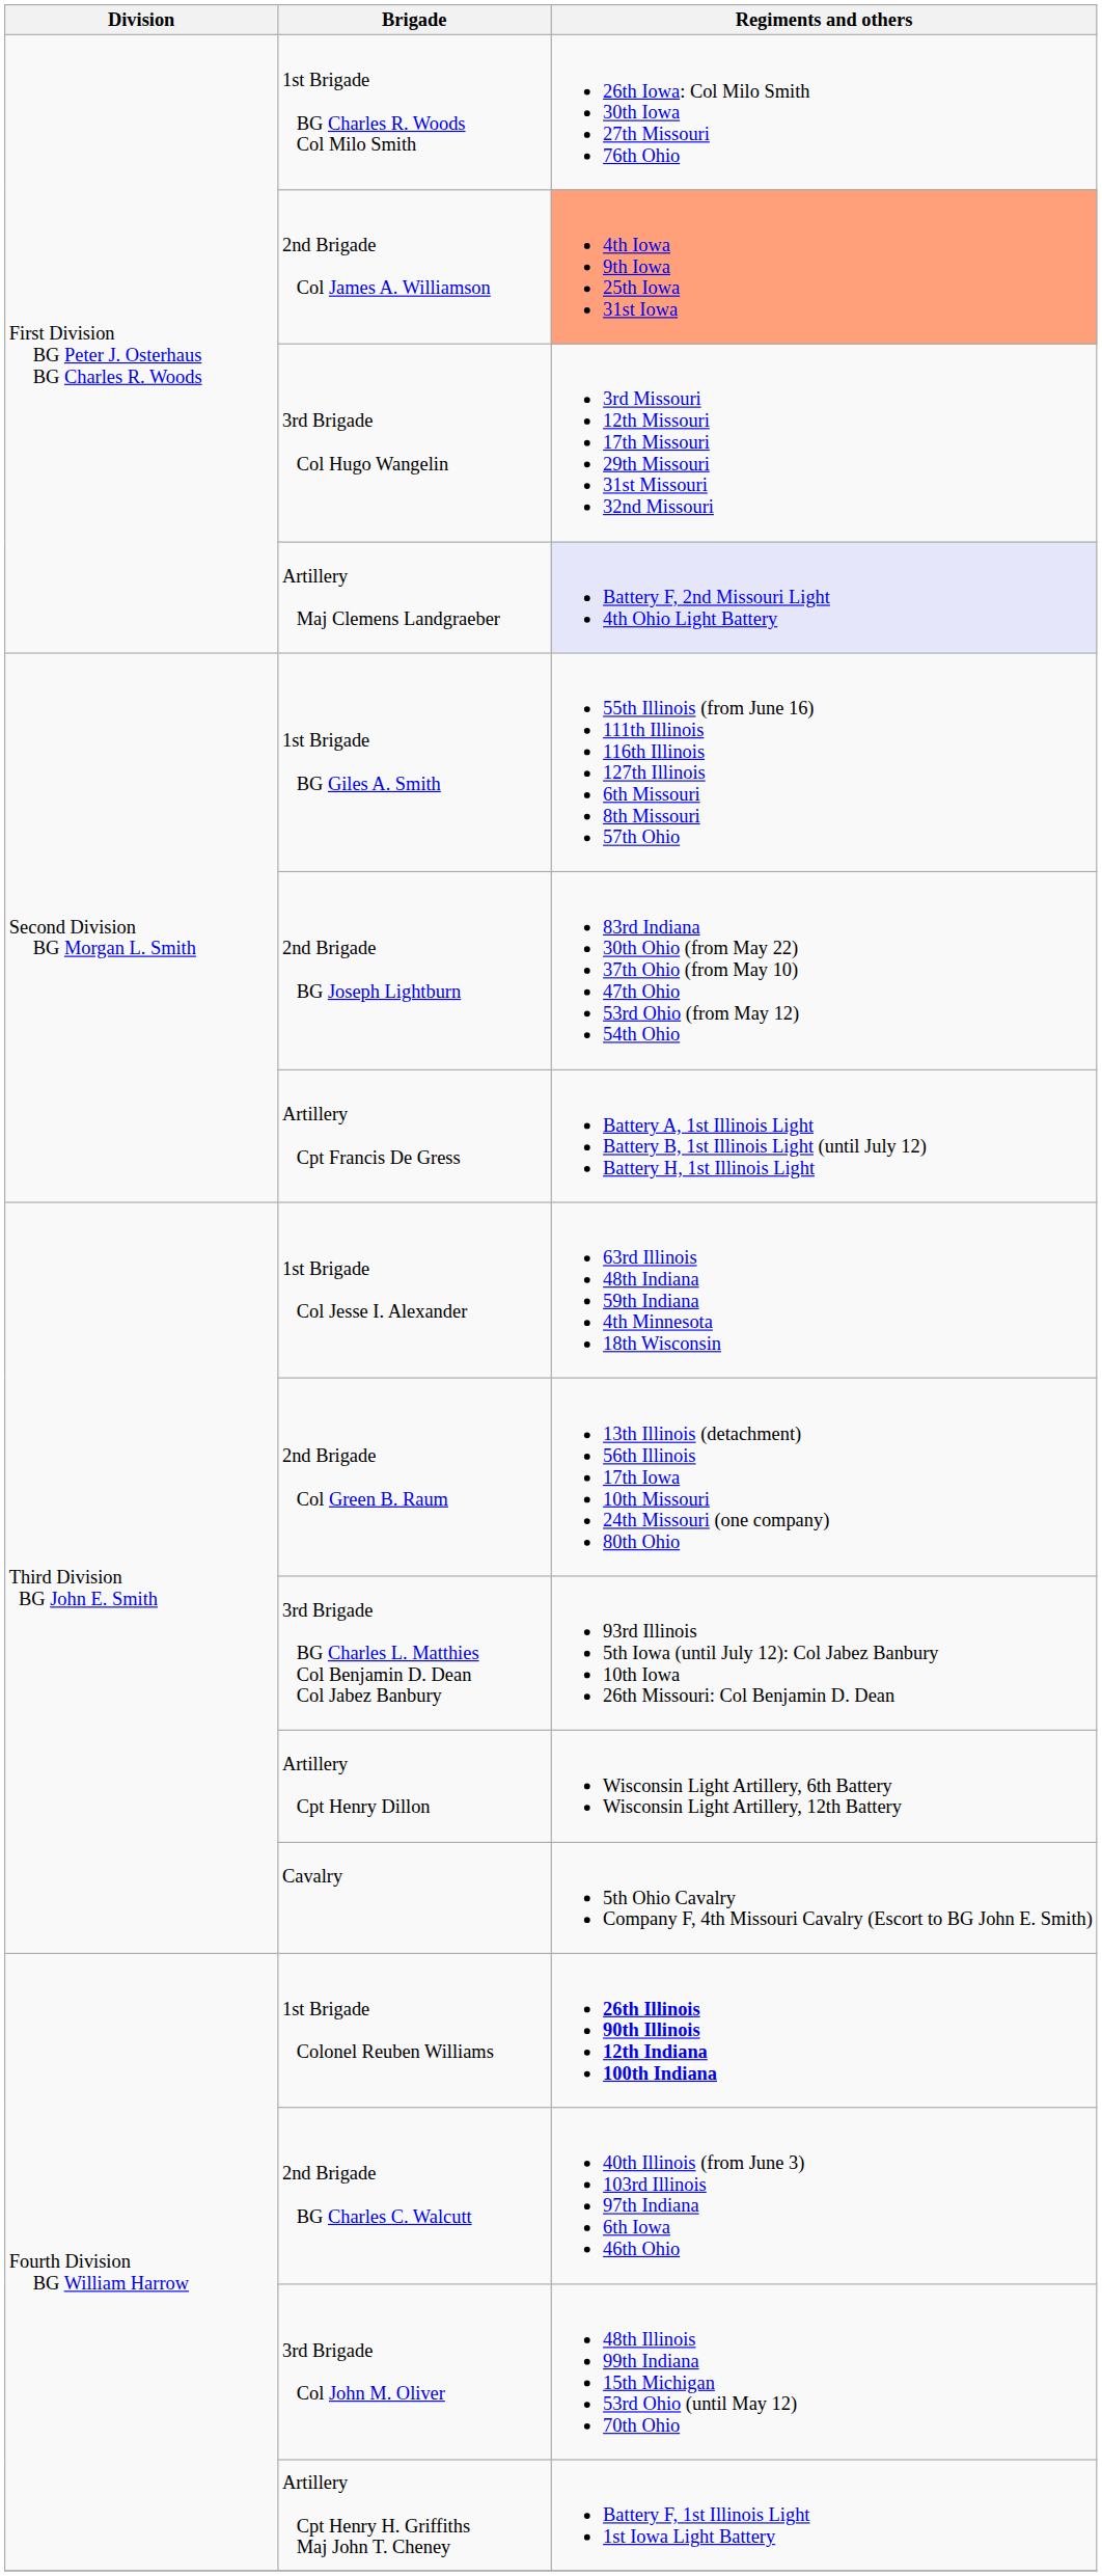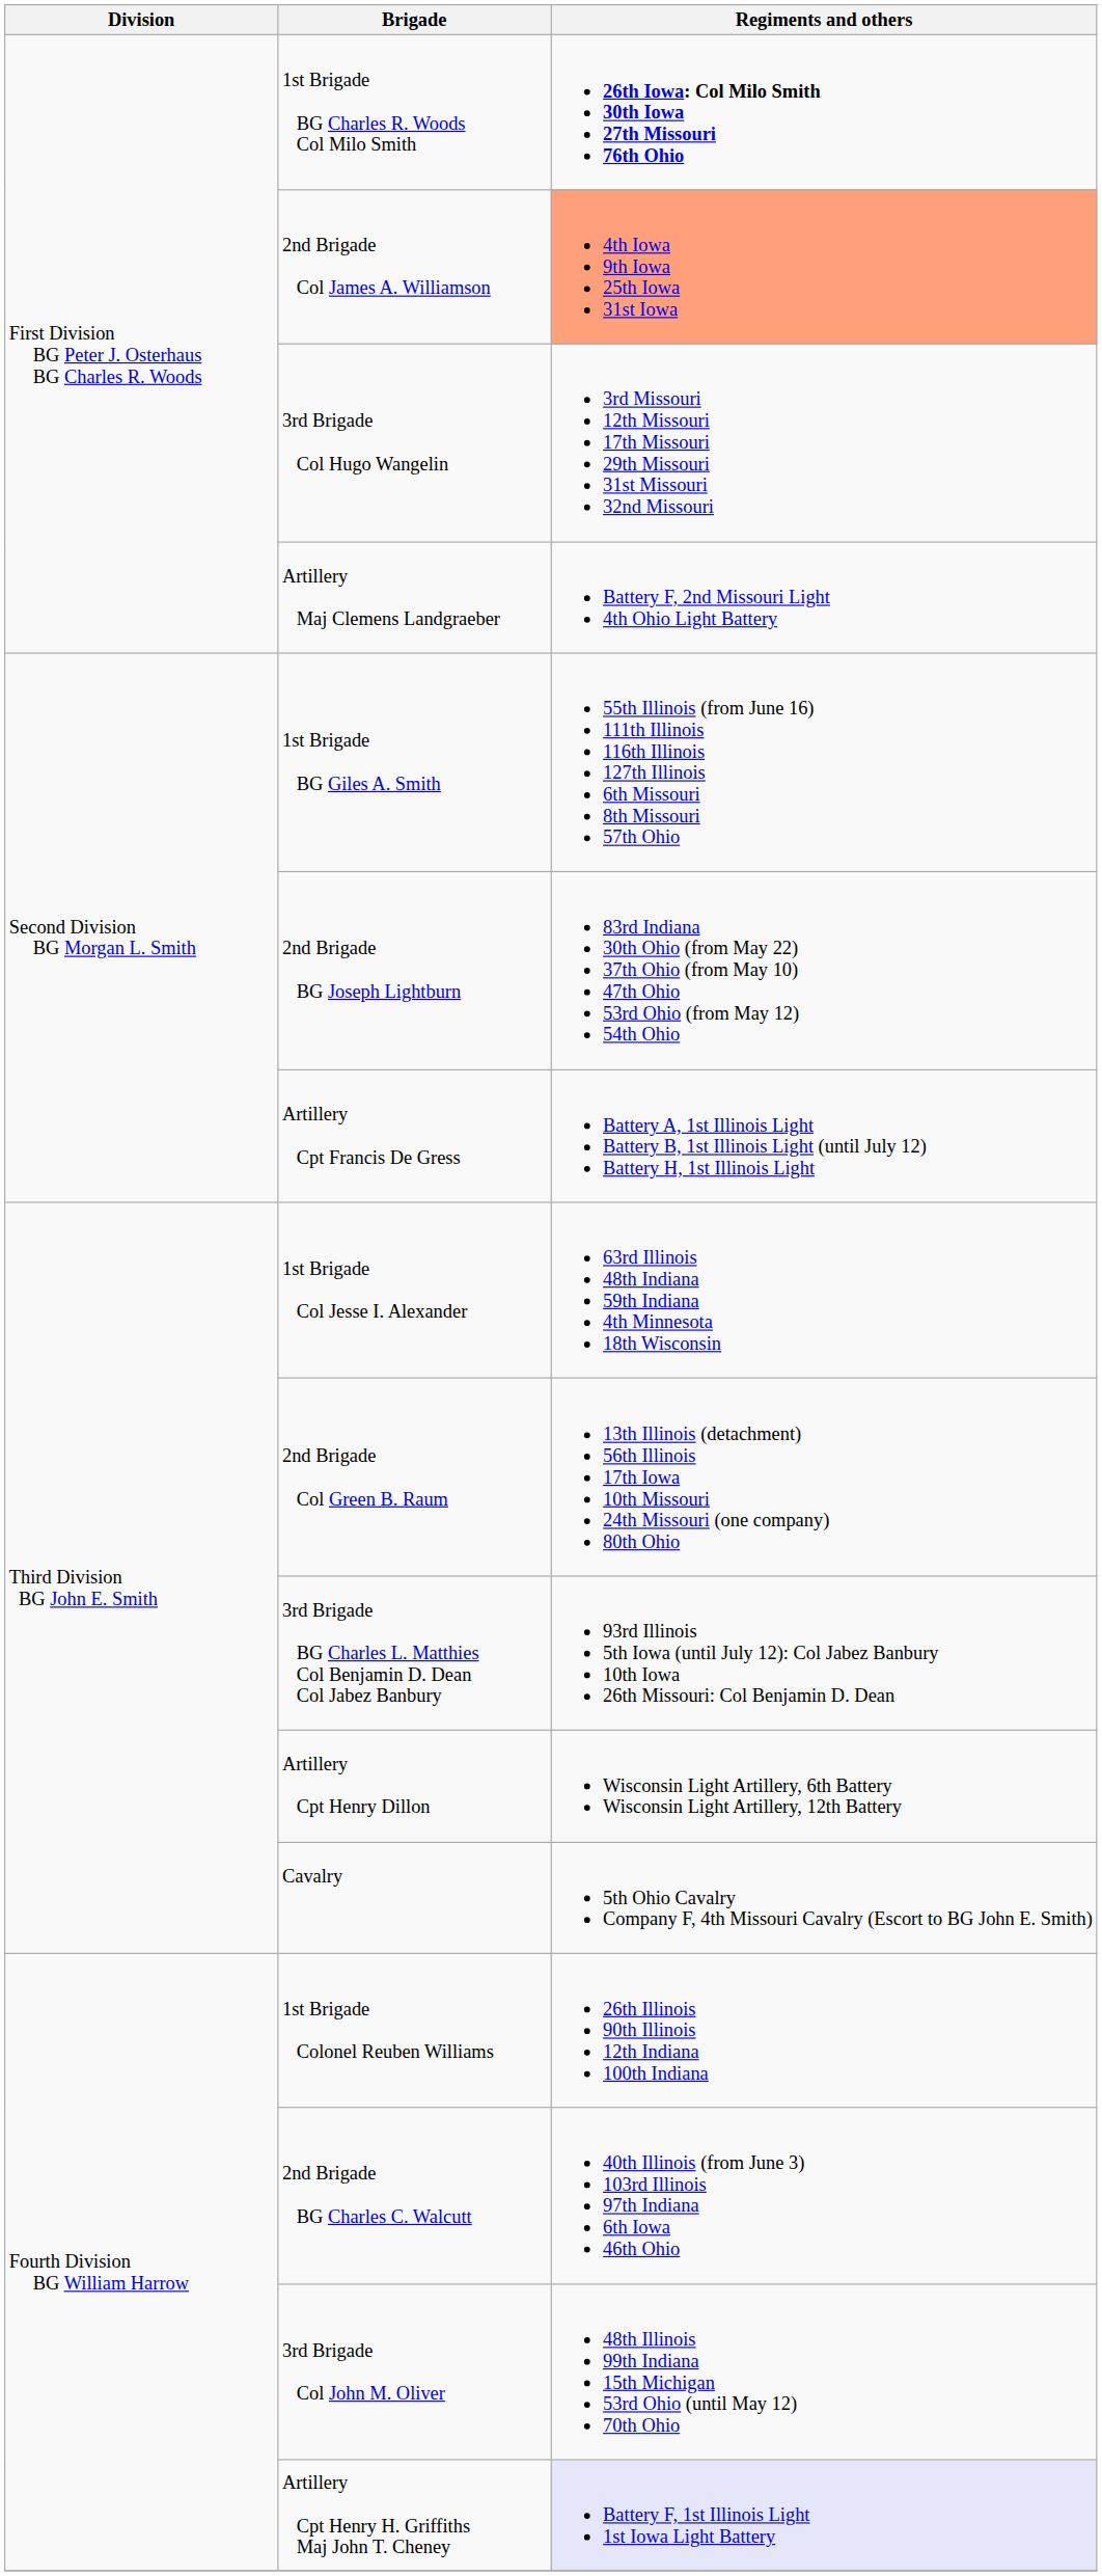1st Brigade BG Charles R. Woods Col Milo Smith | Regiments and others: normal -> bold
Artillery Maj Clemens Landgraeber | Regiments and others: lavender background -> no background
1st Brigade Colonel Reuben Williams | Regiments and others: bold -> normal
Artillery Cpt Henry H. Griffiths Maj John T. Cheney | Regiments and others: no background -> lavender background
